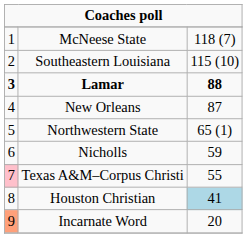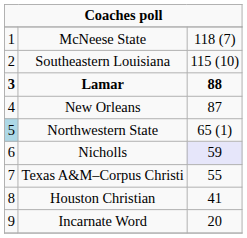Northwestern State | column 1: no background -> lightblue background
Nicholls | column 3: no background -> lavender background
Texas A&M–Corpus Christi | column 1: pink background -> no background
Houston Christian | column 3: lightblue background -> no background
Incarnate Word | column 1: lightsalmon background -> no background
